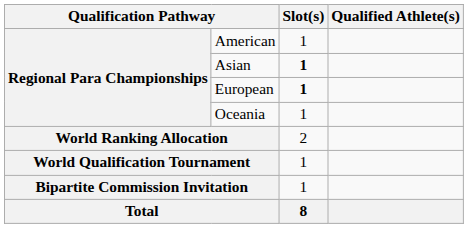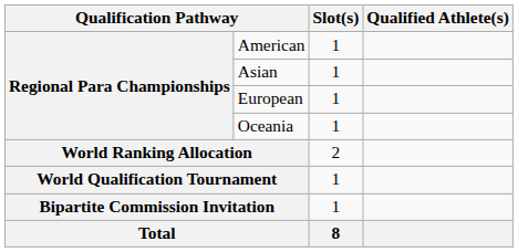Asian | Slot(s): bold -> normal
European | Slot(s): bold -> normal
